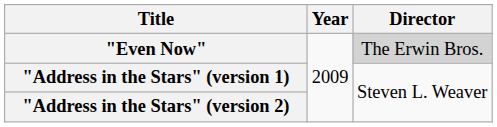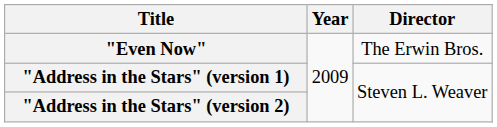"Even Now" | Director: lightgrey background -> no background
